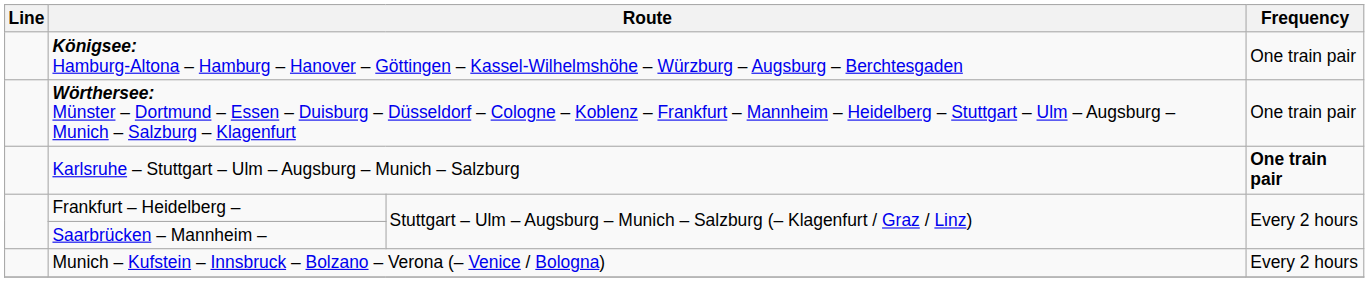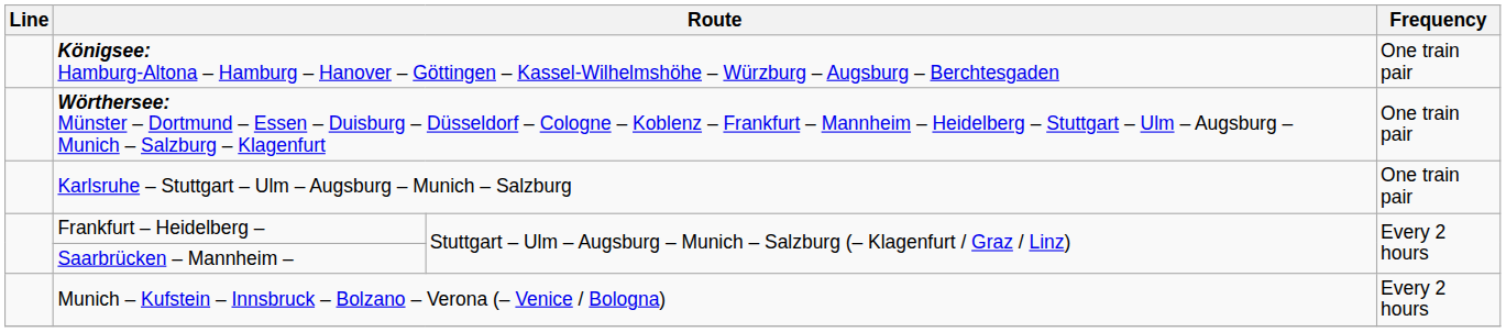Karlsruhe – Stuttgart – Ulm – Augsburg – Munich – Salzburg | Frequency: bold -> normal
